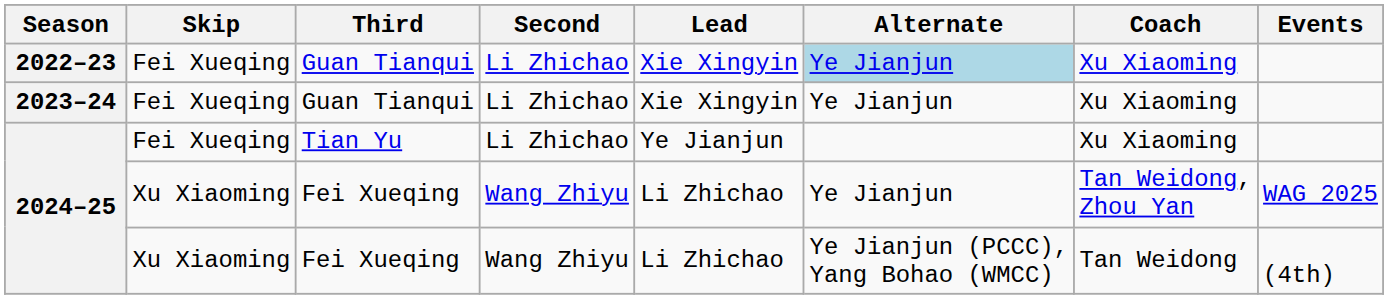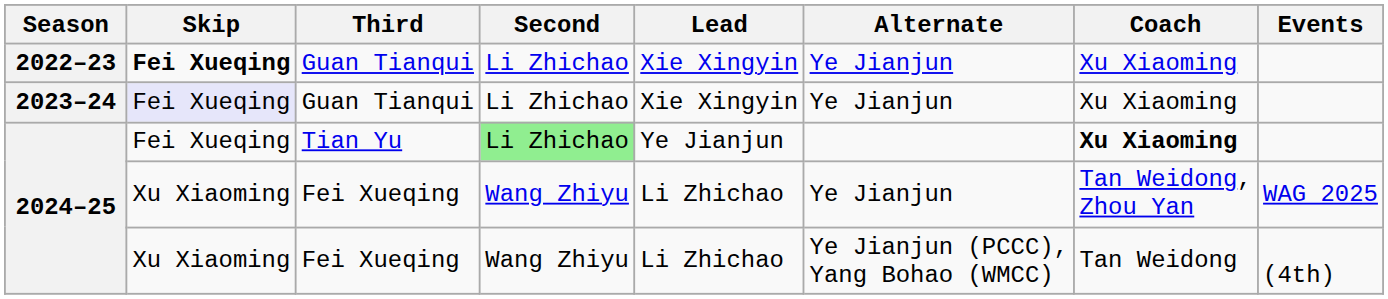2022–23 | Skip: normal -> bold
2022–23 | Alternate: lightblue background -> no background
2023–24 | Skip: no background -> lavender background
2024–25 / Tian Yu | Second: no background -> lightgreen background
2024–25 / Tian Yu | Coach: normal -> bold
